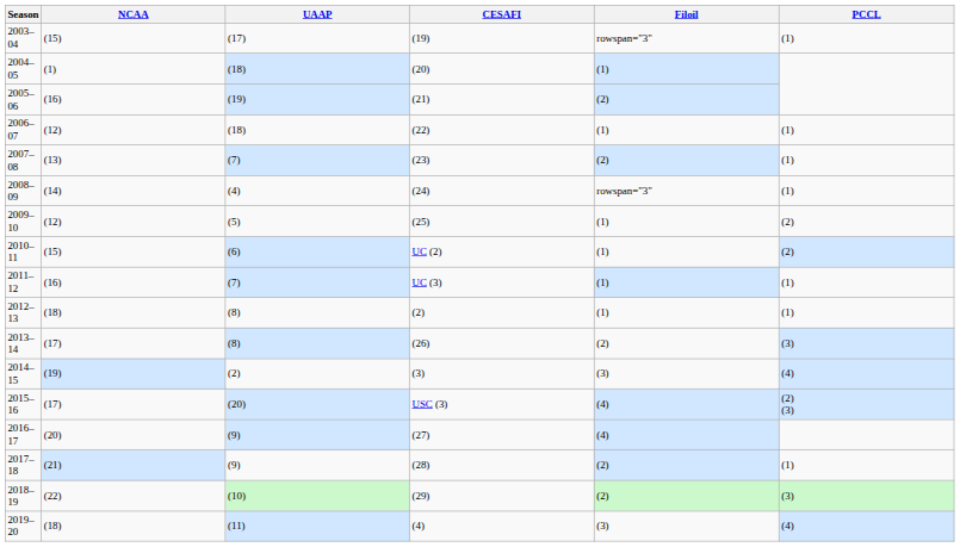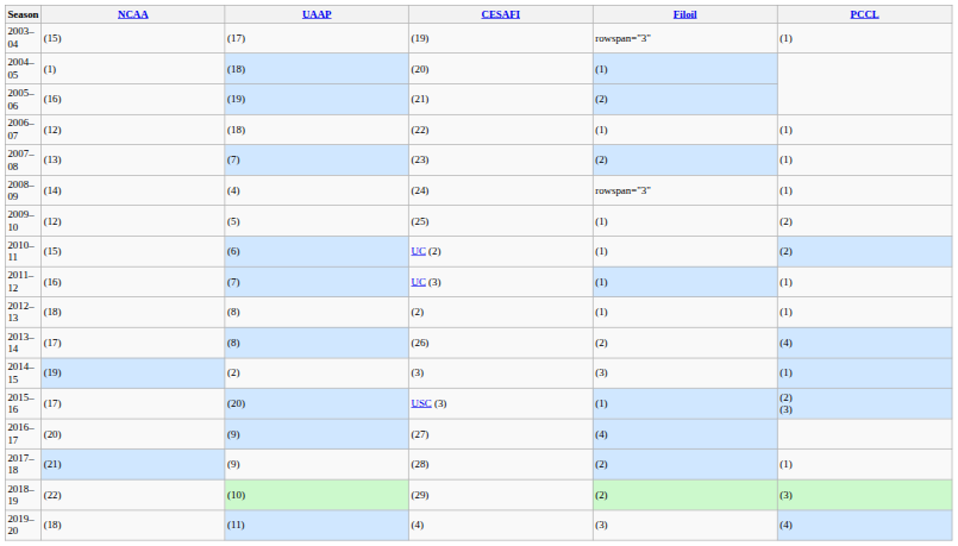2013–14 | PCCL: (3) -> (4)
2014–15 | PCCL: (4) -> (1)
2015–16 | Filoil: (4) -> (1)
